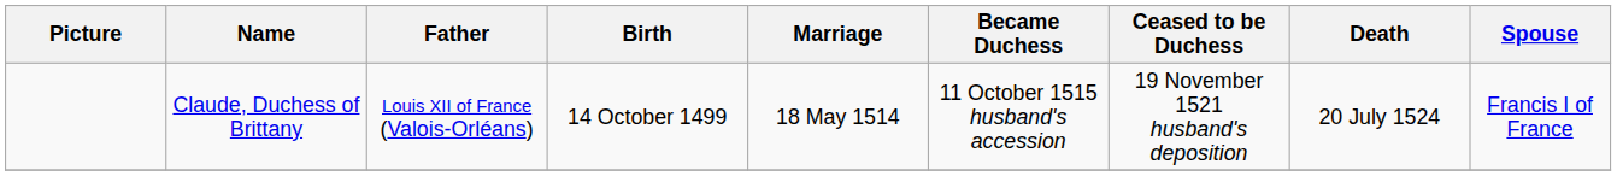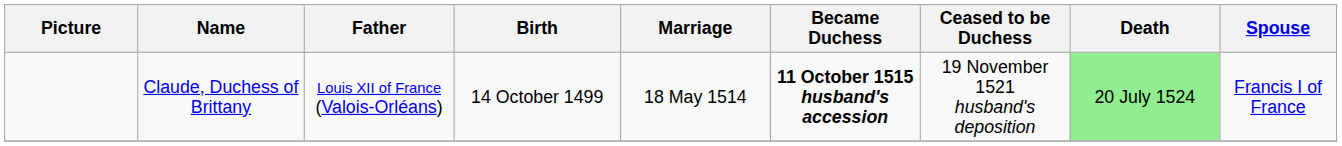Claude, Duchess of Brittany | Became Duchess: normal -> bold
Claude, Duchess of Brittany | Death: no background -> lightgreen background
